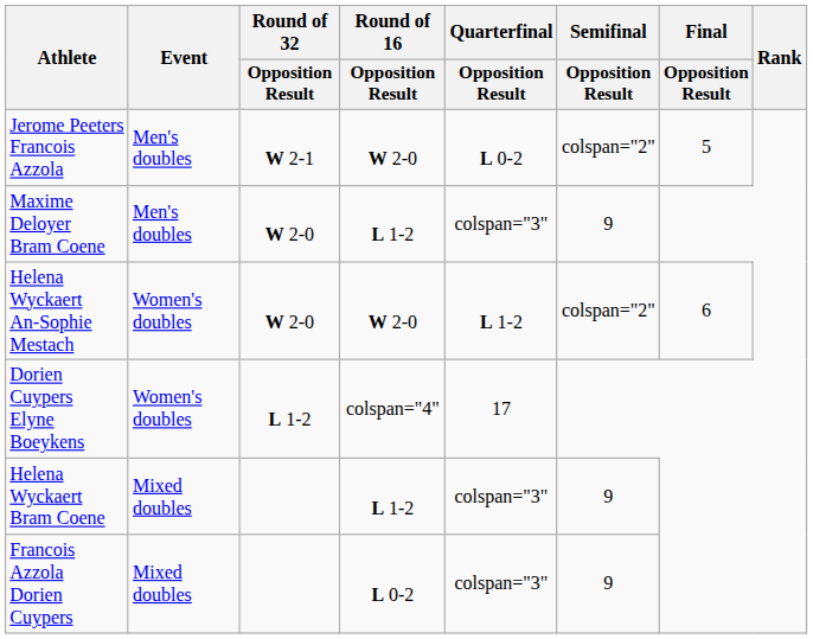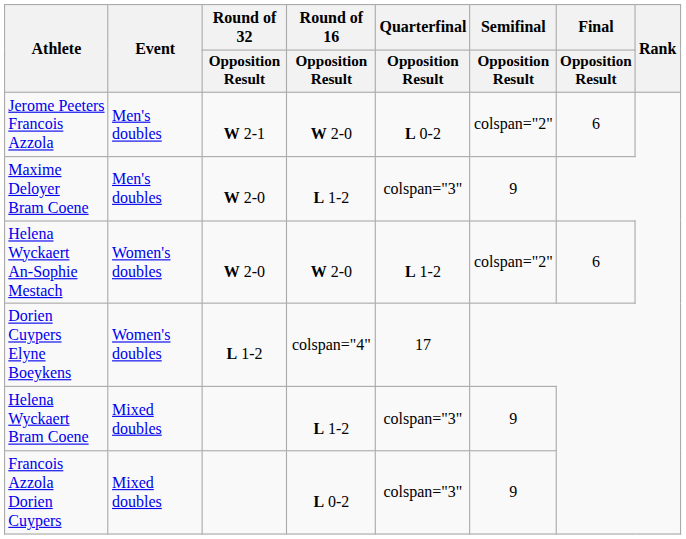Jerome Peeters Francois Azzola | Final / Opposition Result: 5 -> 6
